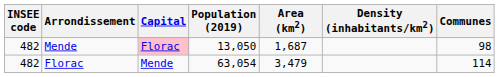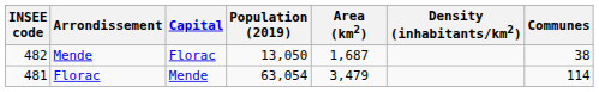row 2 | Capital: pink background -> no background
row 2 | Communes: 98 -> 38
row 3 | INSEE code: 482 -> 481
